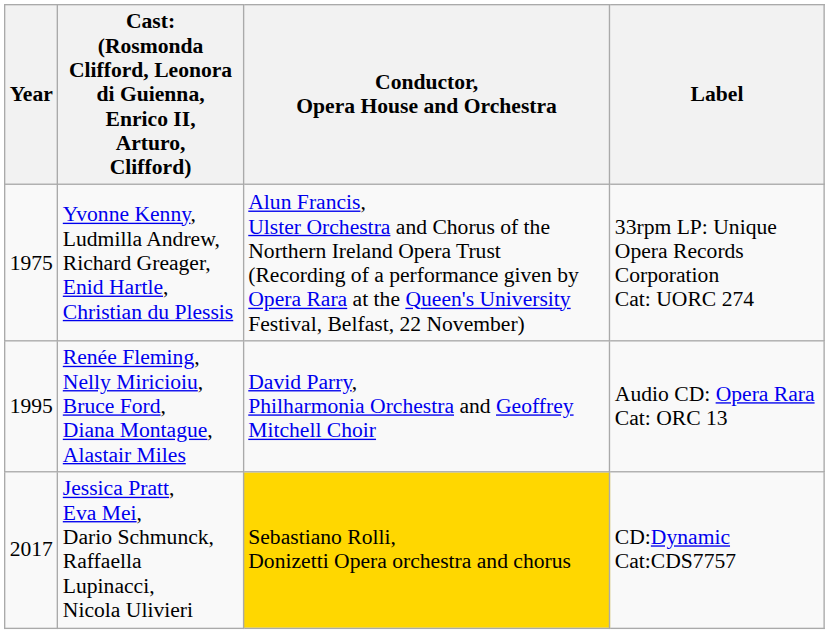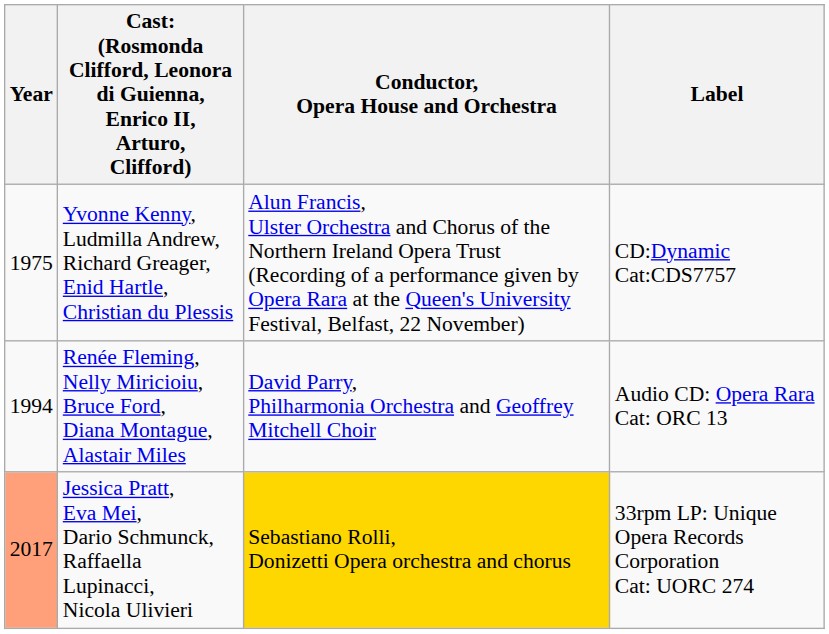row 2 | Label: 33rpm LP: Unique Opera Records Corporation Cat: UORC 274 -> CD:Dynamic Cat:CDS7757
row 3 | Year: 1995 -> 1994
row 4 | Year: no background -> lightsalmon background
row 4 | Label: CD:Dynamic Cat:CDS7757 -> 33rpm LP: Unique Opera Records Corporation Cat: UORC 274
